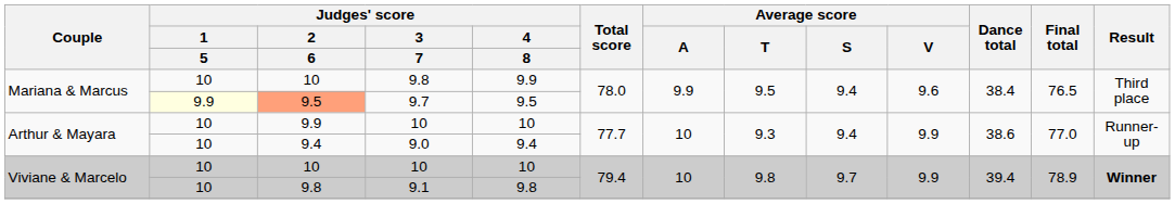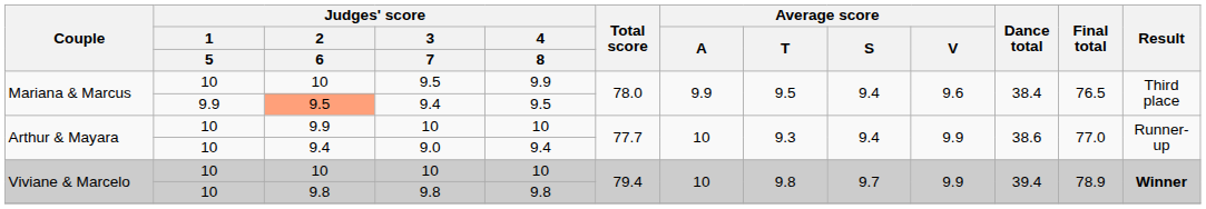row 4 | Judges' score / 3 / 7: 9.8 -> 9.5
row 5 | Judges' score / 1 / 5: lightyellow background -> no background
row 5 | Judges' score / 3 / 7: 9.7 -> 9.4
row 9 | Judges' score / 3 / 7: 9.1 -> 9.8
